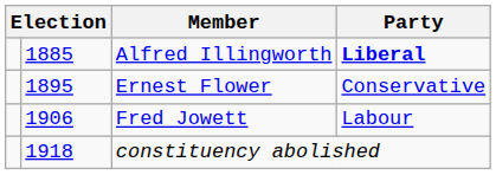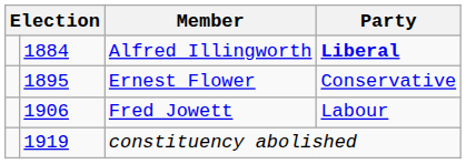Alfred Illingworth | column 2: 1885 -> 1884
constituency abolished | column 2: 1918 -> 1919
